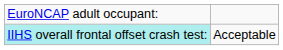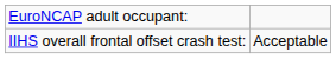row 2 | column 1: paleturquoise background -> no background
